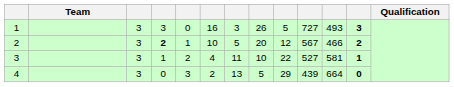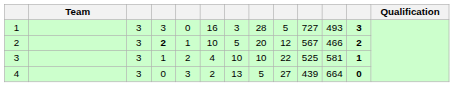row 2 | column 8: 26 -> 28
row 4 | column 7: 11 -> 10
row 4 | column 10: 527 -> 525
row 5 | column 9: 29 -> 27
